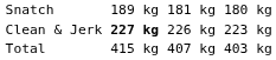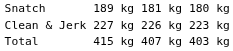Clean & Jerk | column 2: bold -> normal
